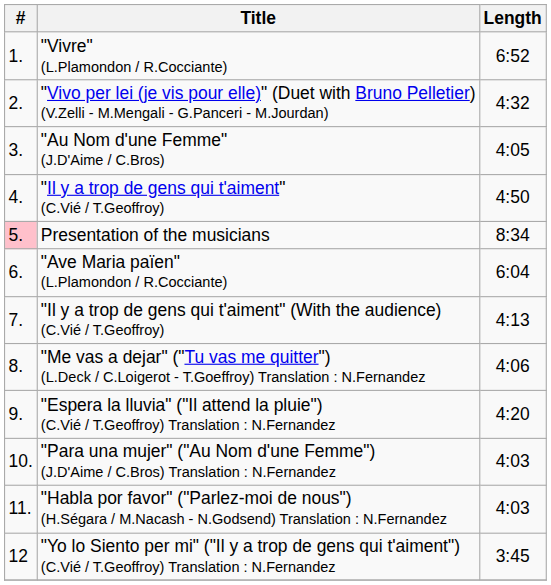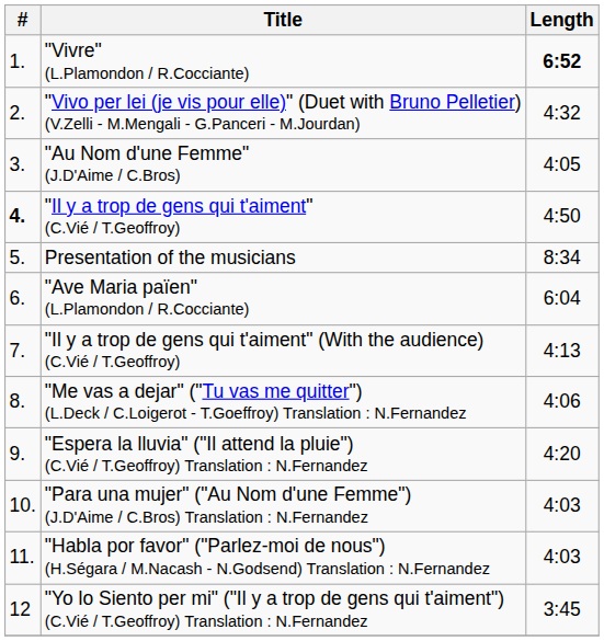"Vivre" (L.Plamondon / R.Cocciante) | Length: normal -> bold
"Il y a trop de gens qui t'aiment" (C.Vié / T.Geoffroy) | #: normal -> bold
Presentation of the musicians | #: pink background -> no background
